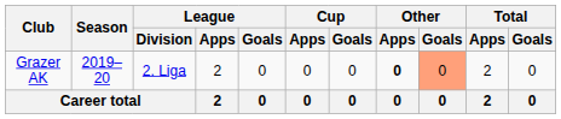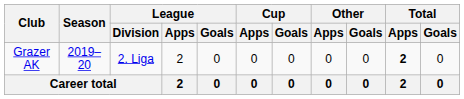Grazer AK | Other / Apps: bold -> normal
Grazer AK | Other / Goals: lightsalmon background -> no background
Grazer AK | Total / Apps: normal -> bold
